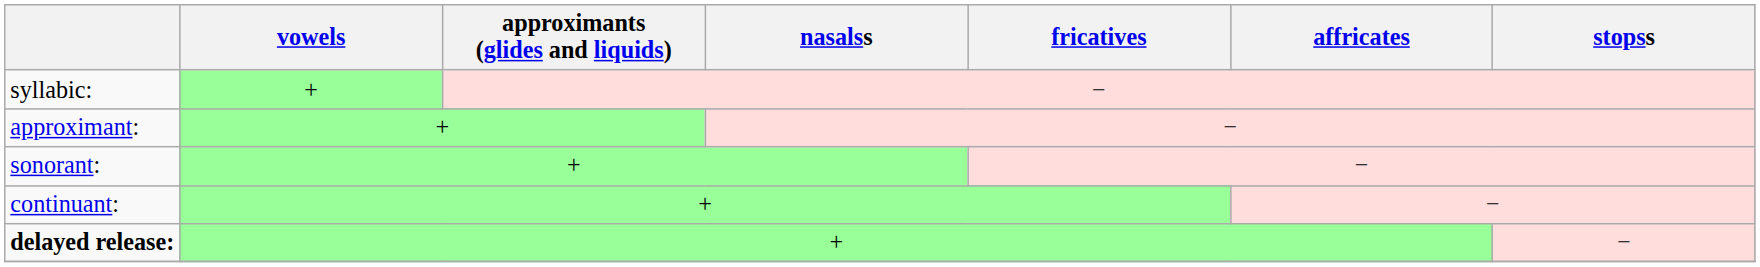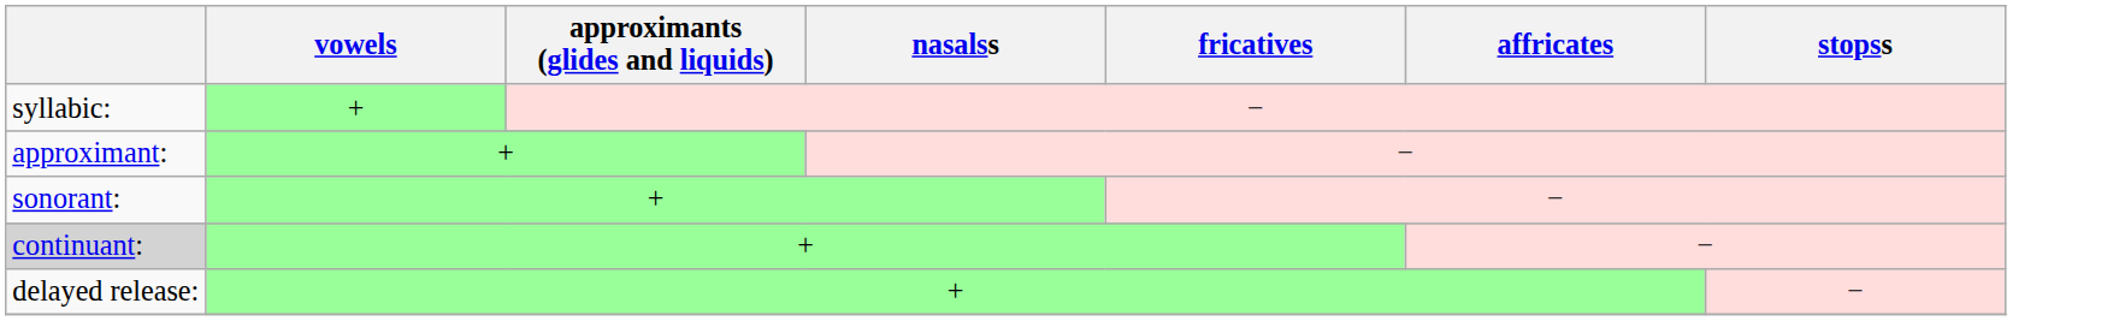continuant: | column 1: no background -> lightgrey background
delayed release: | column 1: bold -> normal
